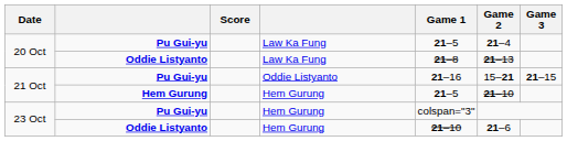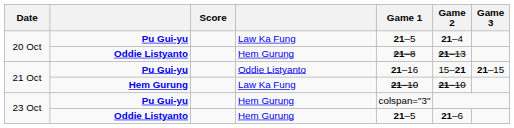20 Oct / Oddie Listyanto | column 4: Law Ka Fung -> Hem Gurung
21 Oct / Hem Gurung | column 4: Hem Gurung -> Law Ka Fung
21 Oct / Hem Gurung | Game 1: 21–5 -> 21–10
23 Oct / Oddie Listyanto | Game 1: 21–10 -> 21–5
